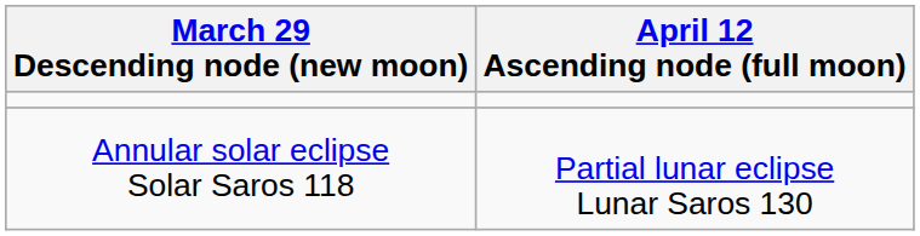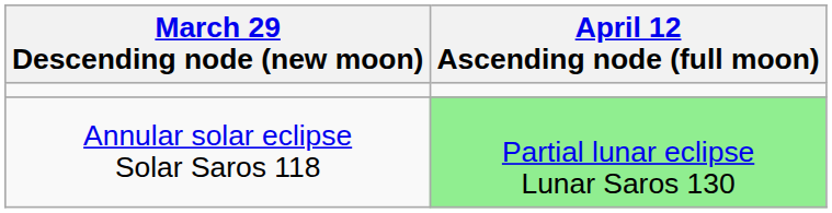Annular solar eclipse Solar Saros 118 | April 12 Ascending node (full moon): no background -> lightgreen background
